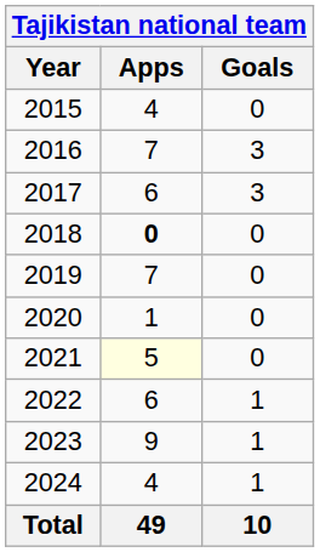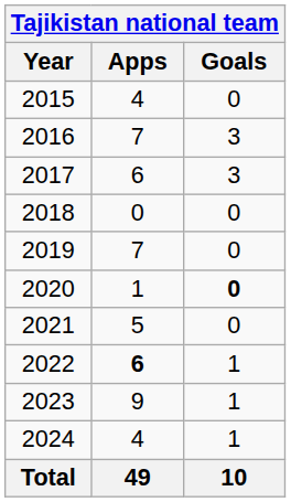2018 | Apps: bold -> normal
2020 | Goals: normal -> bold
2021 | Apps: lightyellow background -> no background
2022 | Apps: normal -> bold
